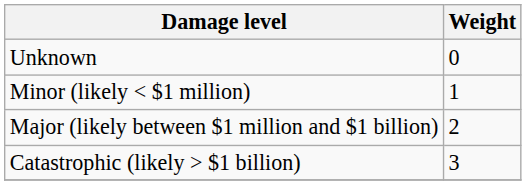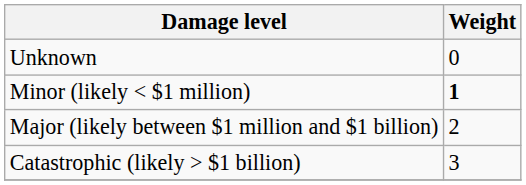Minor (likely < $1 million) | Weight: normal -> bold
